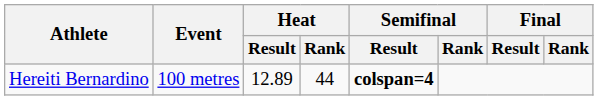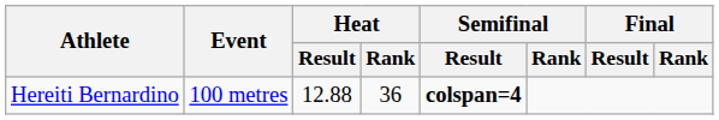Hereiti Bernardino | Heat / Result: 12.89 -> 12.88
Hereiti Bernardino | Heat / Rank: 44 -> 36
